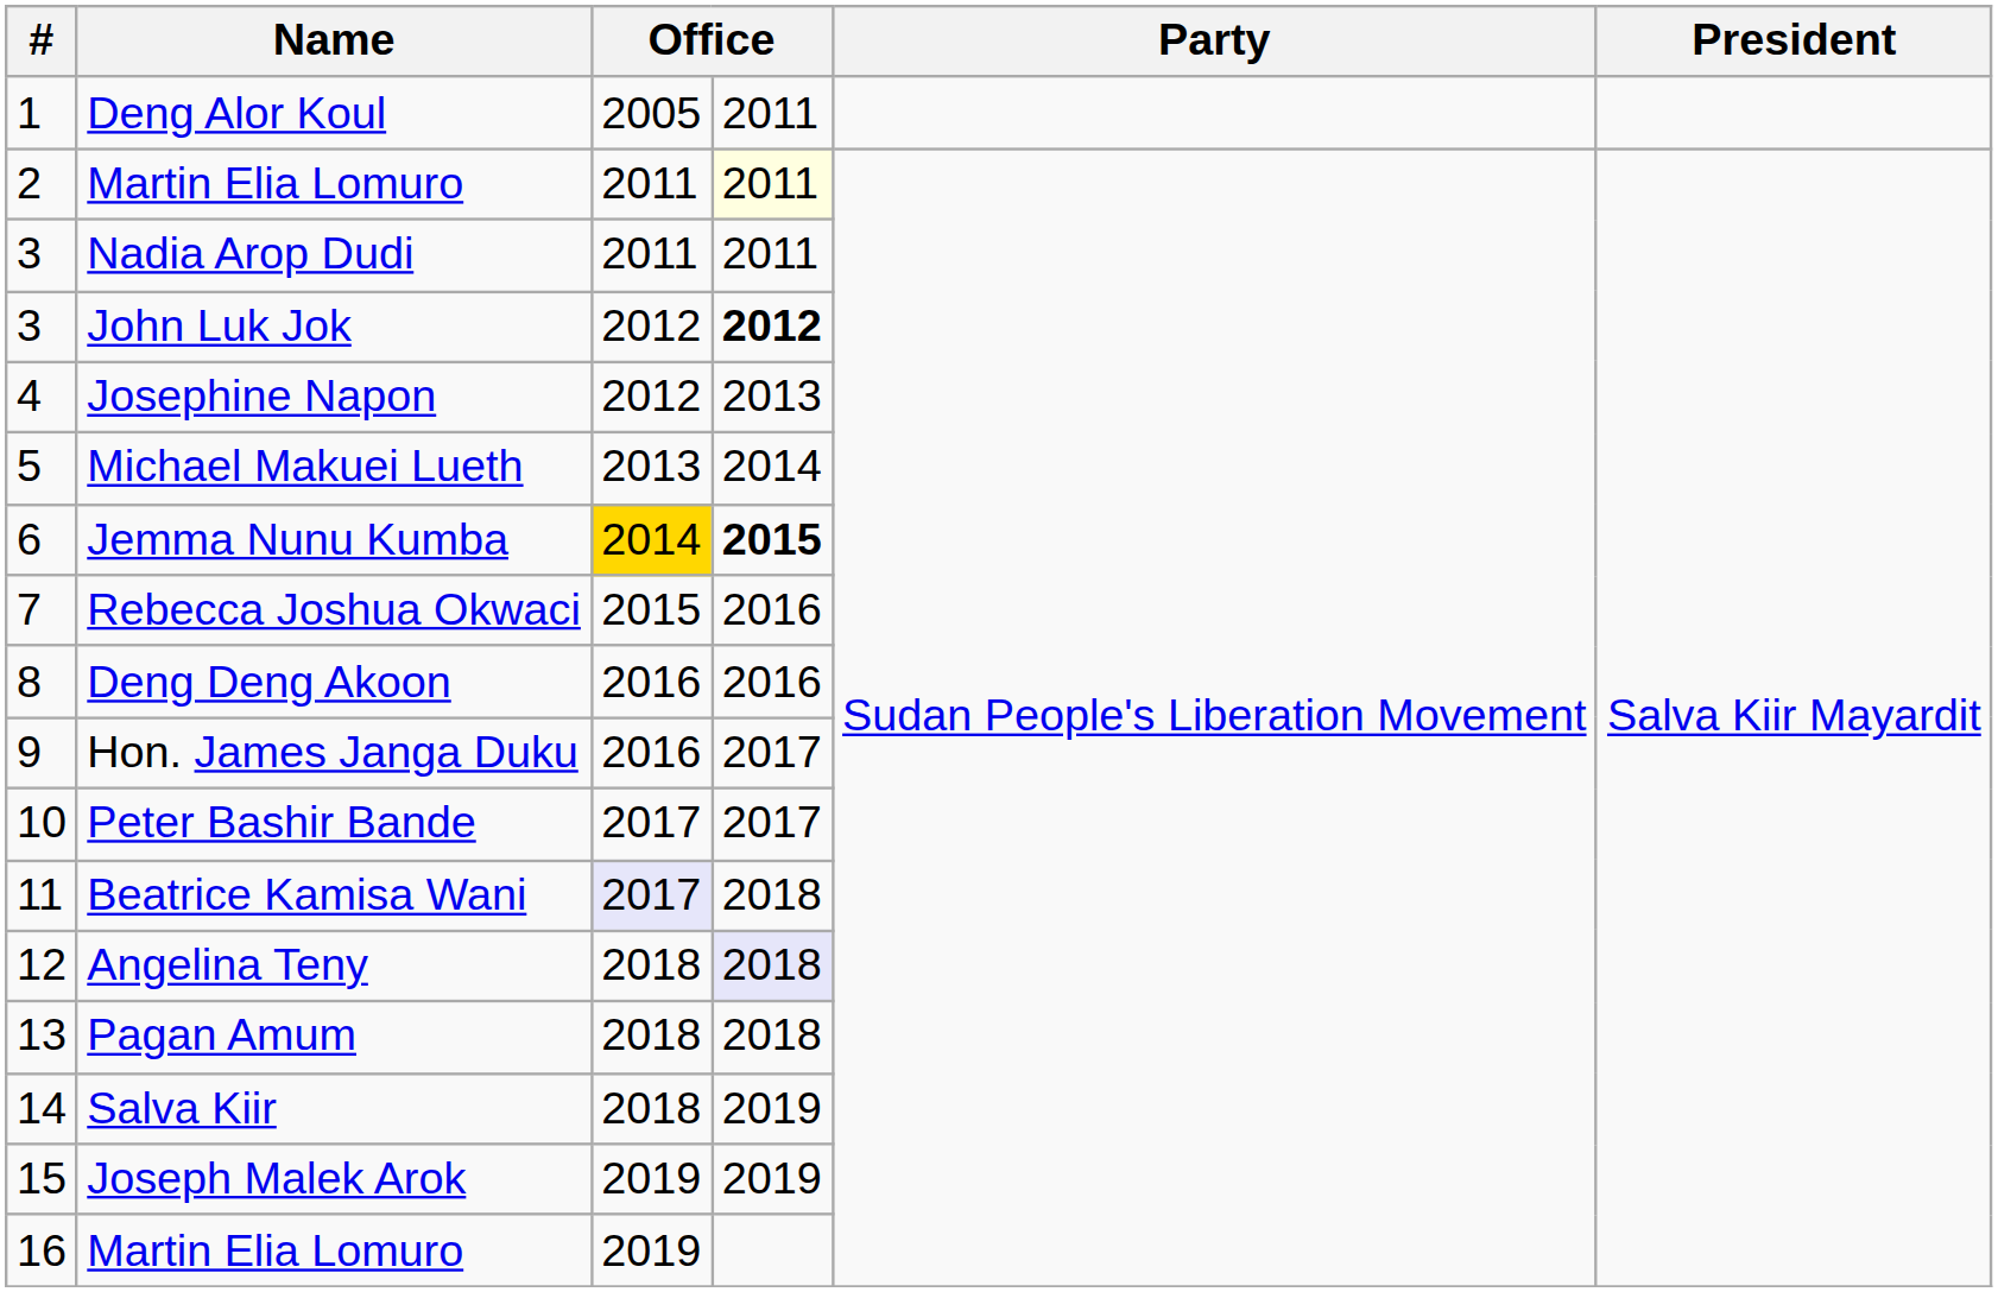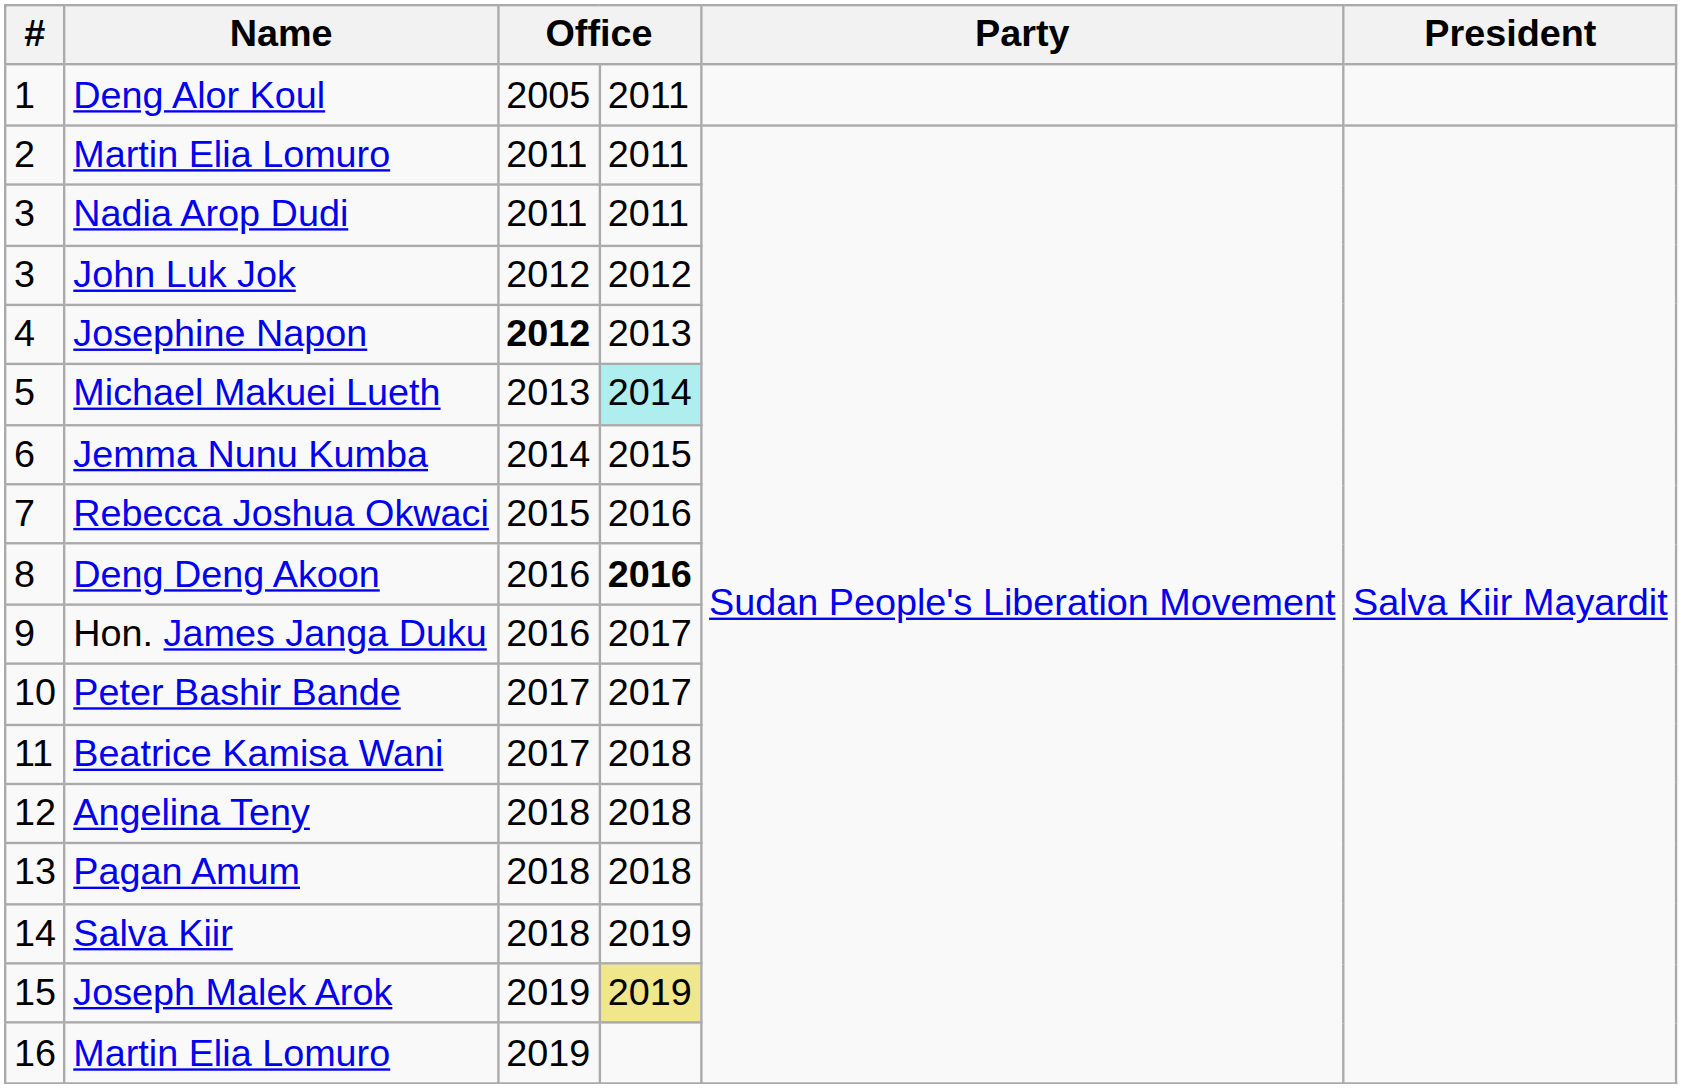2 / Martin Elia Lomuro | column 4: lightyellow background -> no background
John Luk Jok | column 4: bold -> normal
Josephine Napon | column 3: normal -> bold
Michael Makuei Lueth | column 4: no background -> paleturquoise background
Jemma Nunu Kumba | column 3: gold background -> no background
Jemma Nunu Kumba | column 4: bold -> normal
Deng Deng Akoon | column 4: normal -> bold
Beatrice Kamisa Wani | column 3: lavender background -> no background
Angelina Teny | column 4: lavender background -> no background
Joseph Malek Arok | column 4: no background -> khaki background
